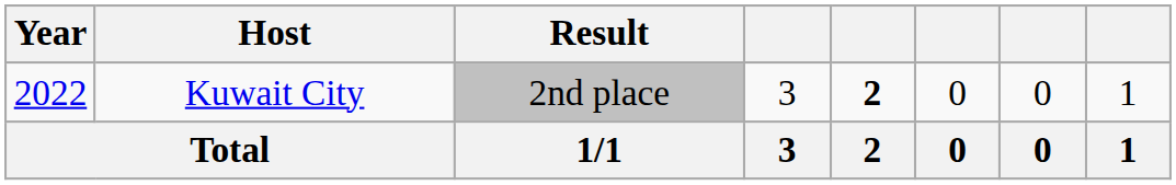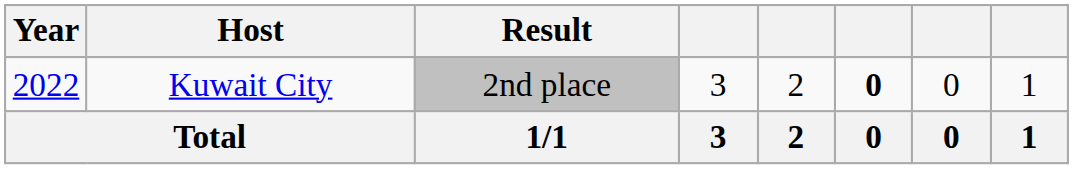Kuwait City | column 5: bold -> normal
Kuwait City | column 6: normal -> bold
